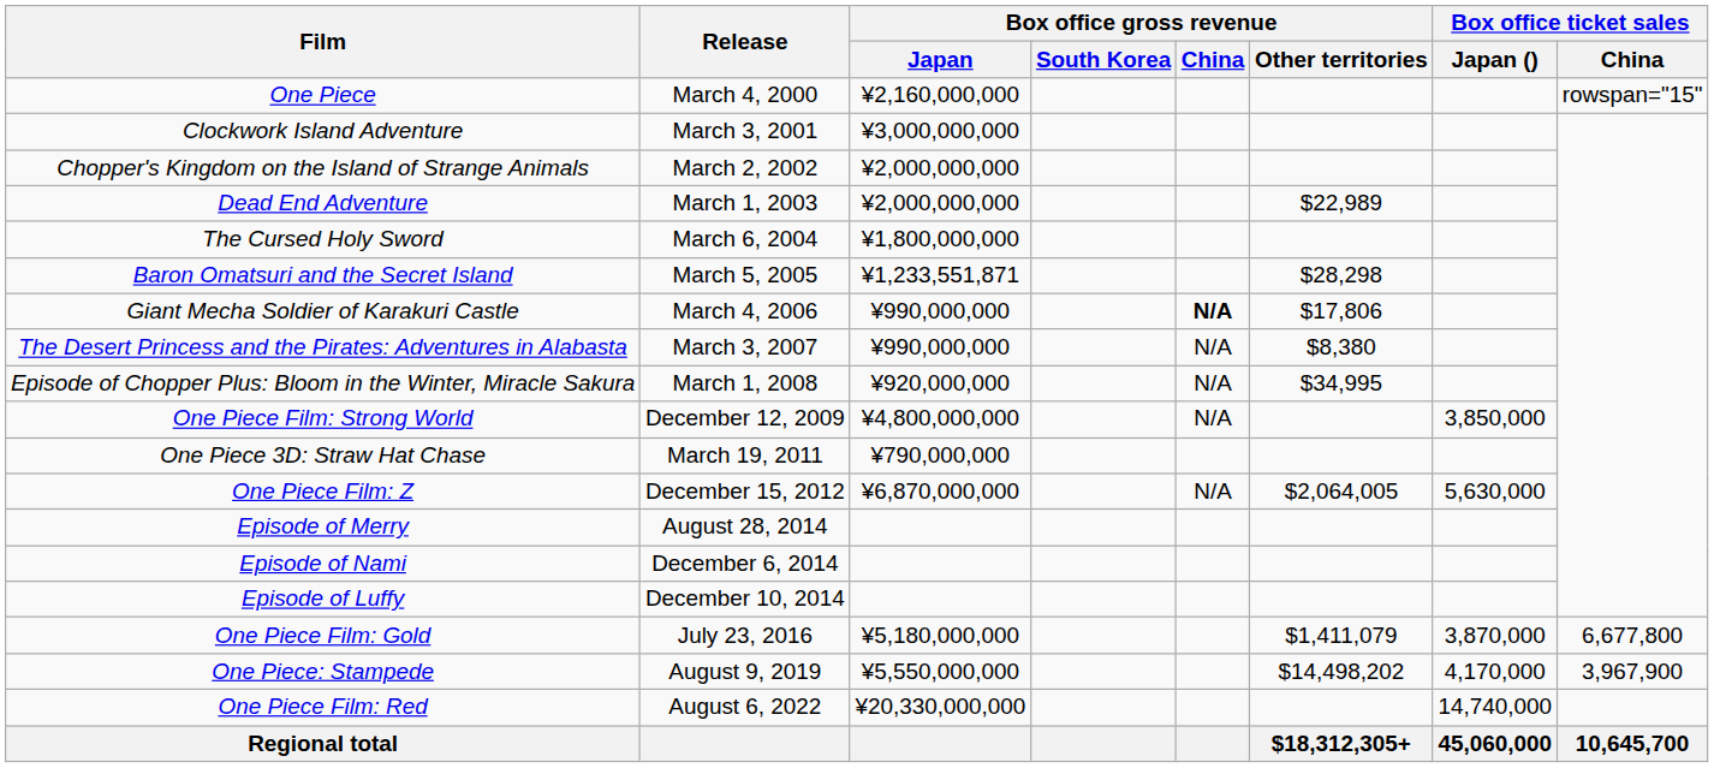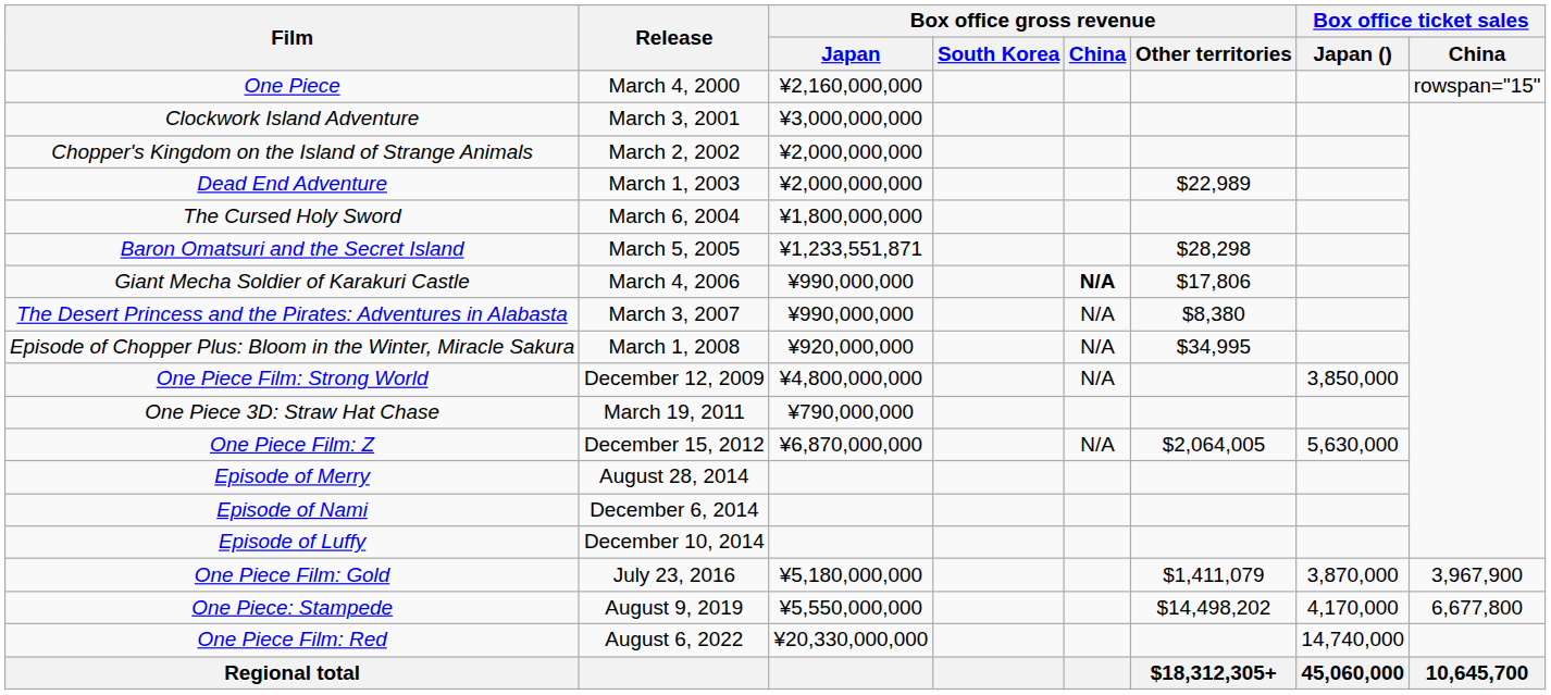One Piece Film: Gold | Box office ticket sales / China: 6,677,800 -> 3,967,900
One Piece: Stampede | Box office ticket sales / China: 3,967,900 -> 6,677,800
